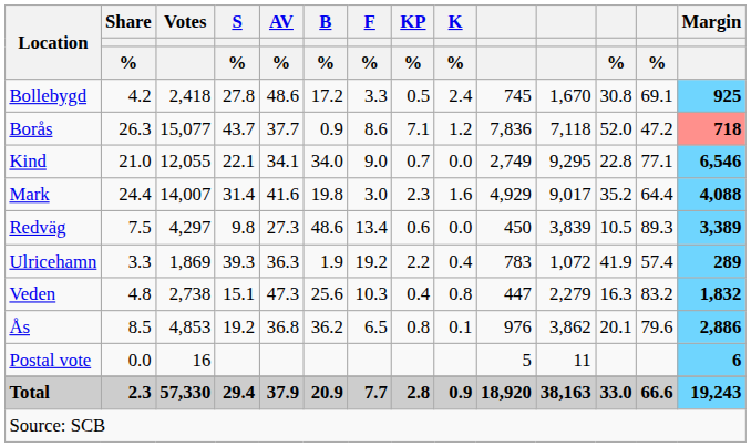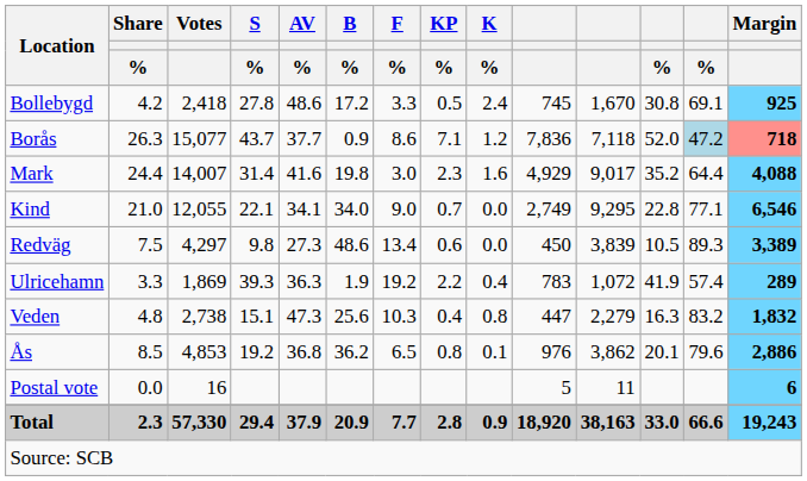Borås | column 13: no background -> lightblue background
rows swapped: Kind <-> Mark
